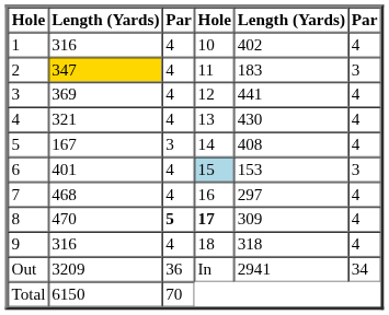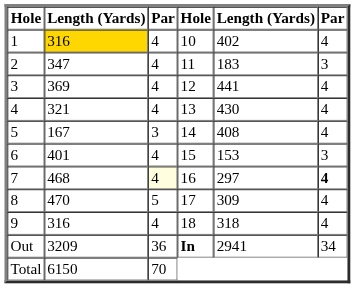1 | column 2: no background -> gold background
2 | column 2: gold background -> no background
6 | column 4: lightblue background -> no background
7 | column 3: no background -> lightyellow background
7 | column 6: normal -> bold
8 | column 3: bold -> normal
8 | column 4: bold -> normal
Out | column 4: normal -> bold
